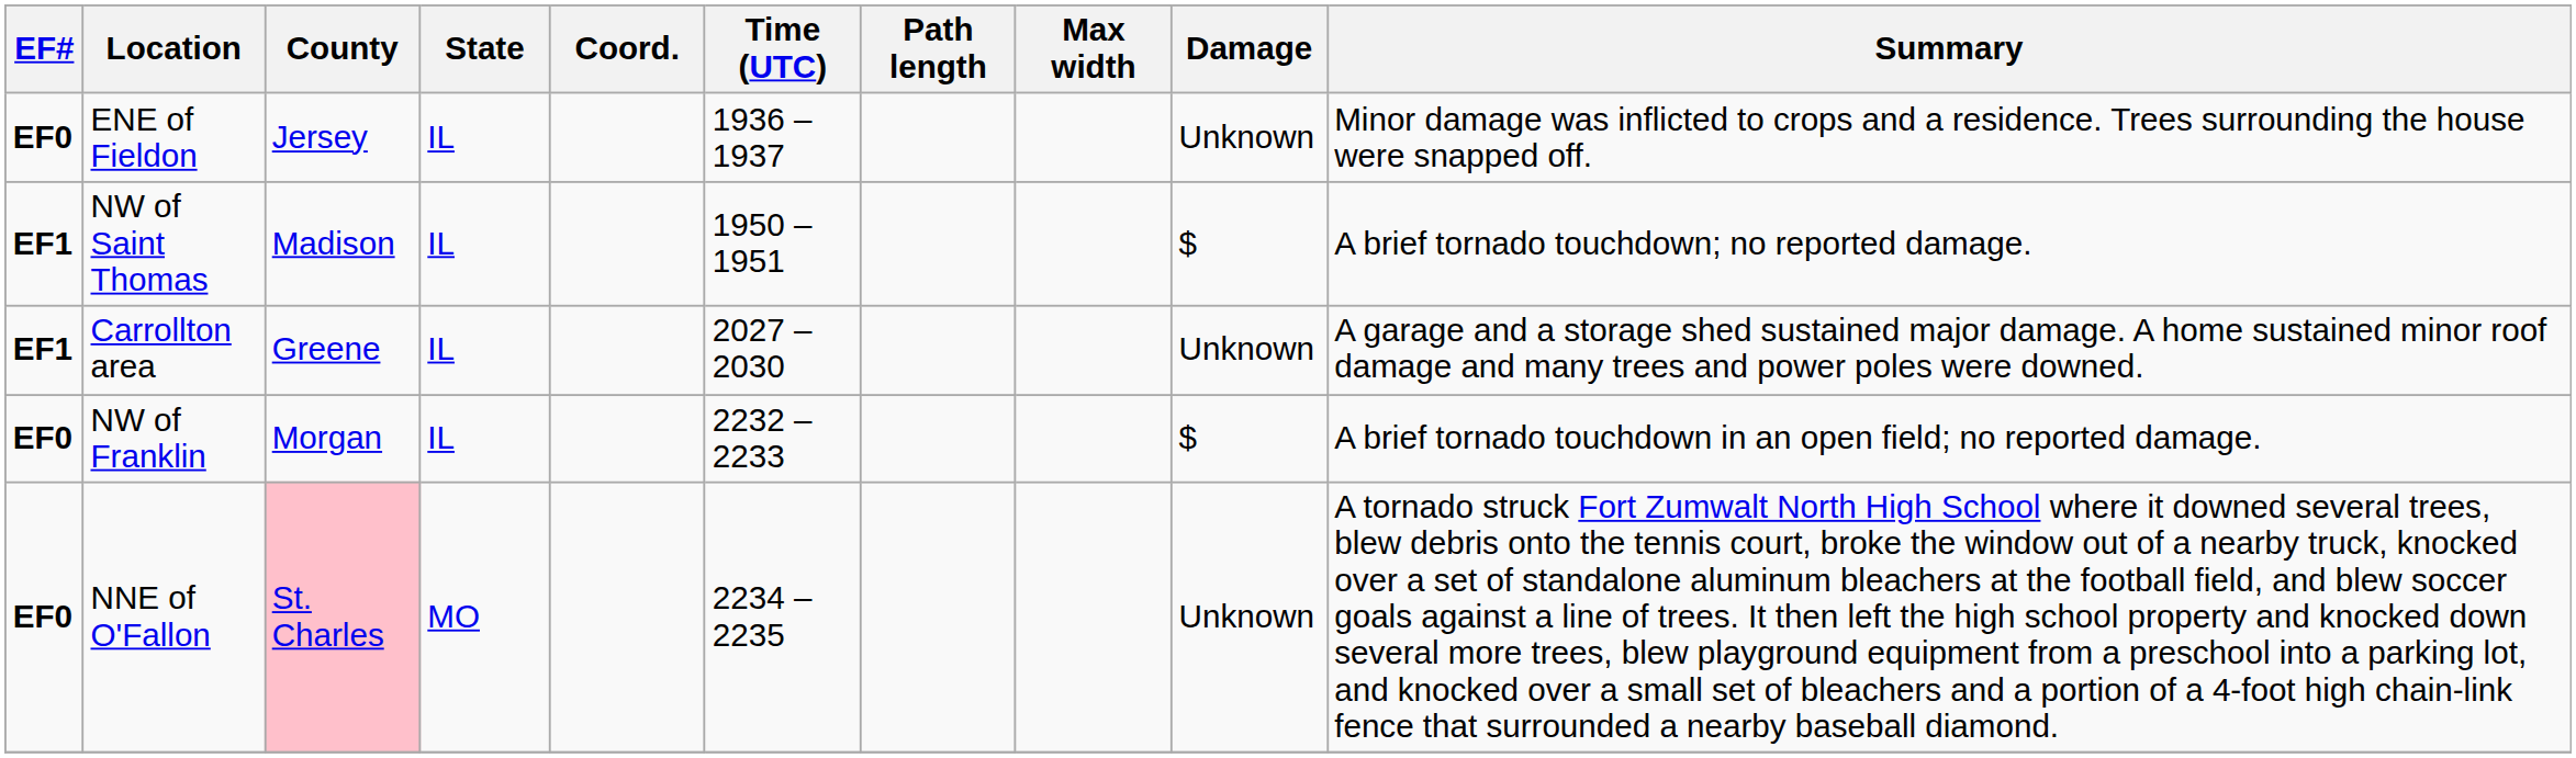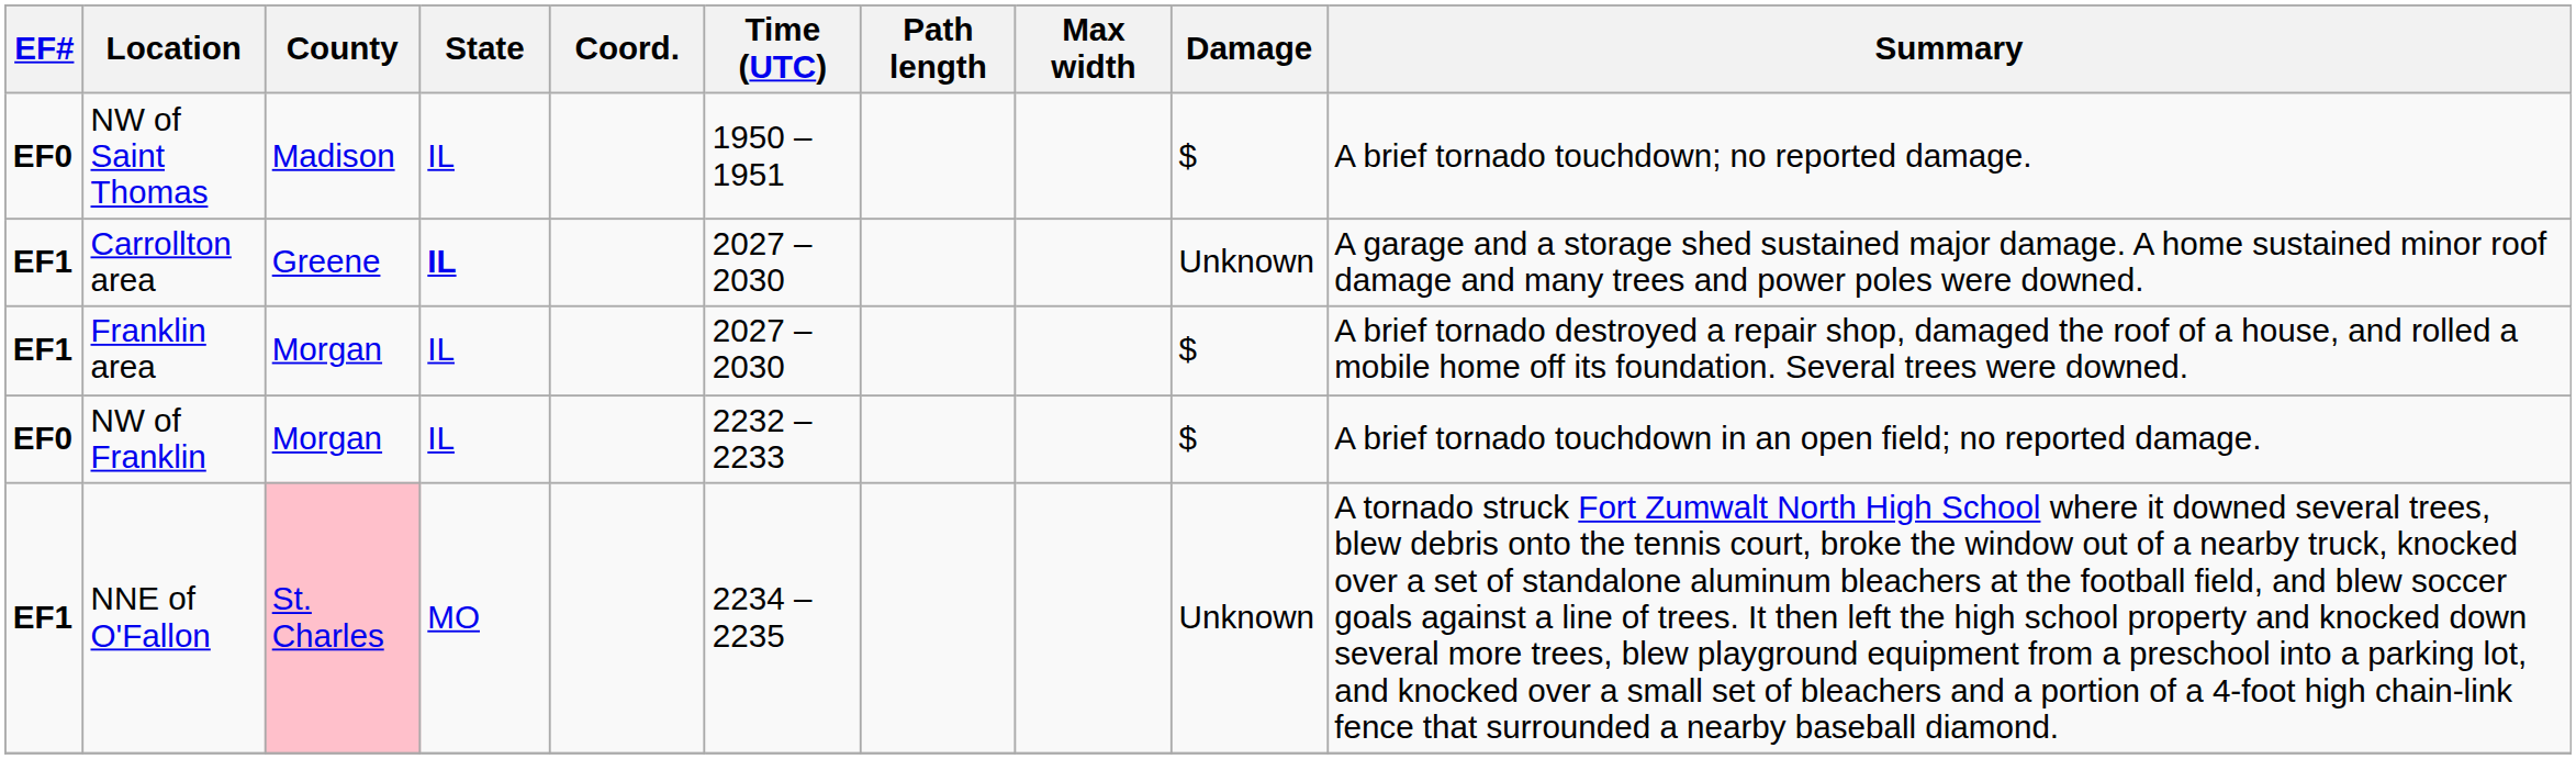- row: EF0 | ENE of Fieldon | Jersey | IL | 1936 – 1937 | Unknown | Minor damage was inflicted to crops and a residence. Trees surrounding the house were snapped off.
NW of Saint Thomas | EF#: EF1 -> EF0
Carrollton area | State: normal -> bold
+ row: EF1 | Franklin area | Morgan | IL | 2027 – 2030 | $ | A brief tornado destroyed a repair shop, damaged the roof of a house, and rolled a mobile home off its foundation. Several trees were downed.
NNE of O'Fallon | EF#: EF0 -> EF1
